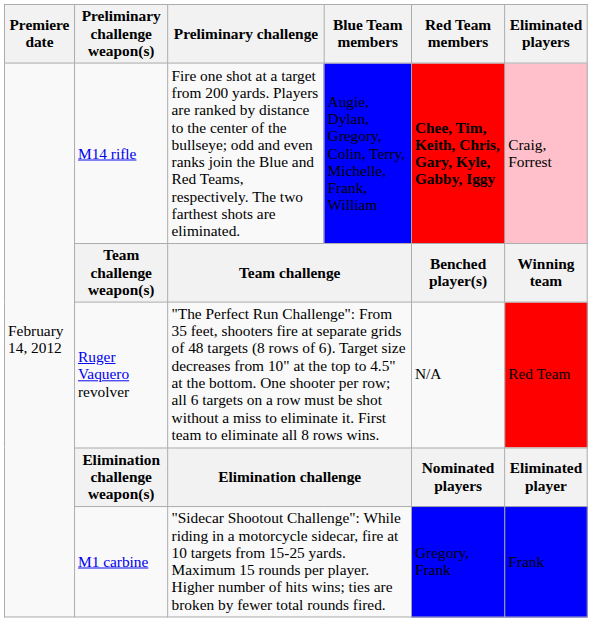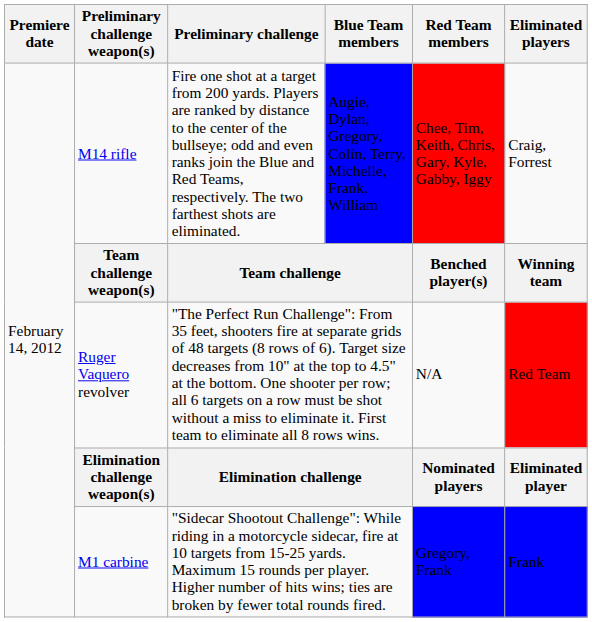M14 rifle | Red Team members: bold -> normal
M14 rifle | Eliminated players: pink background -> no background
